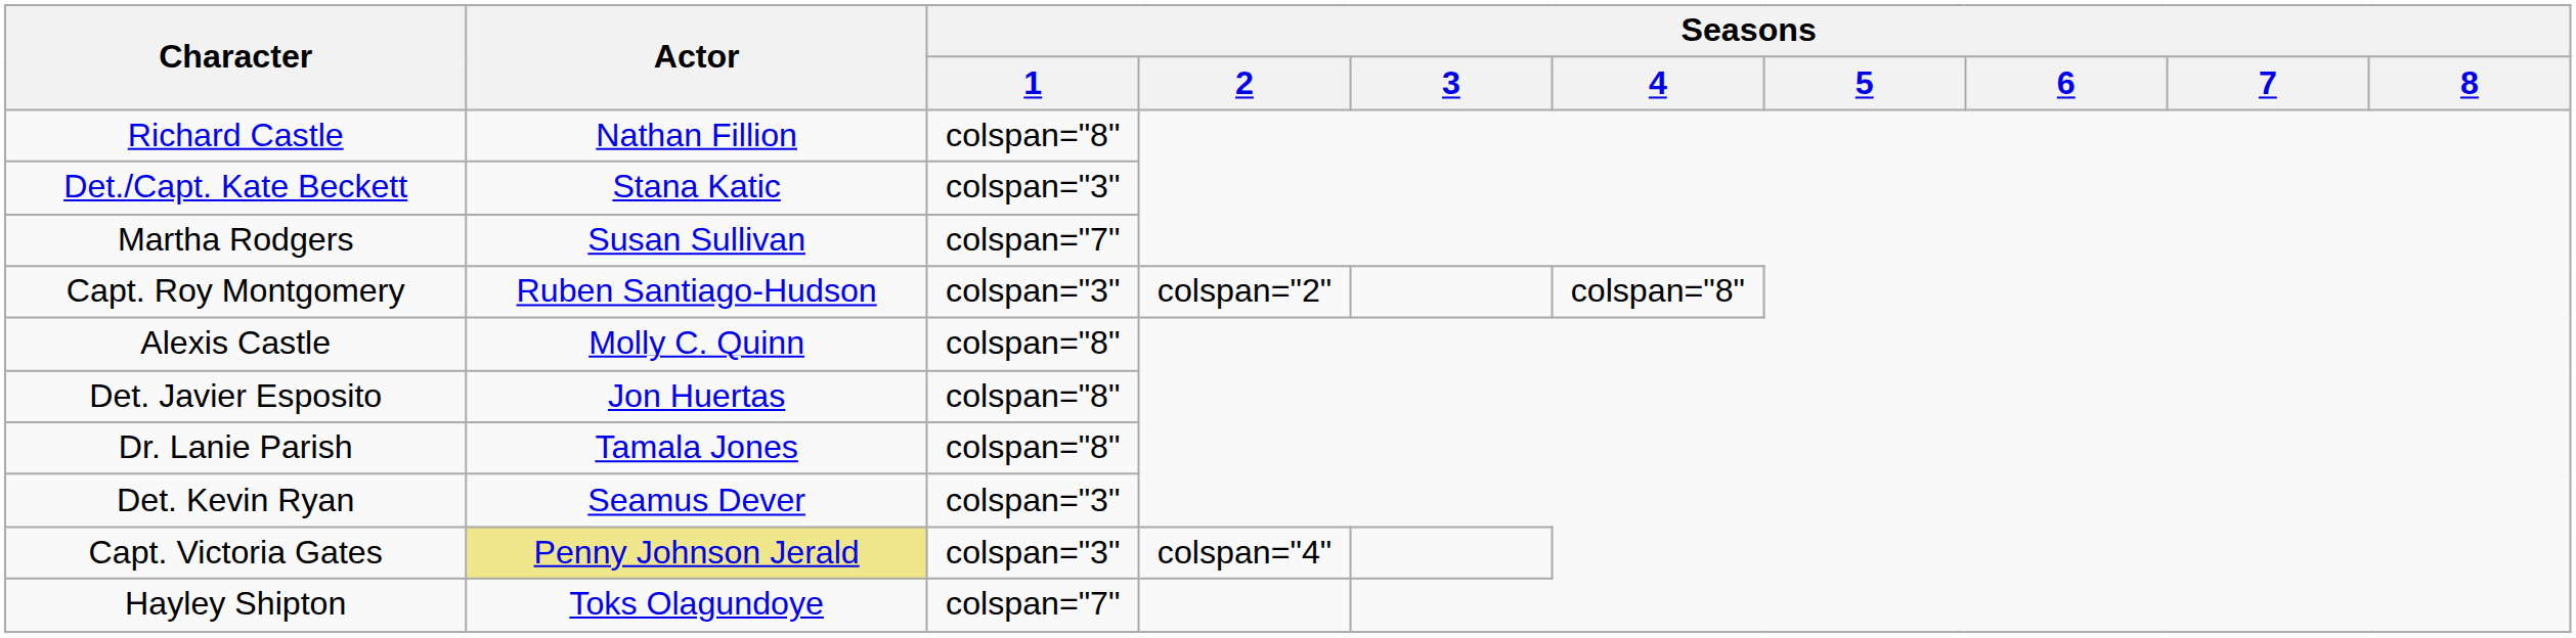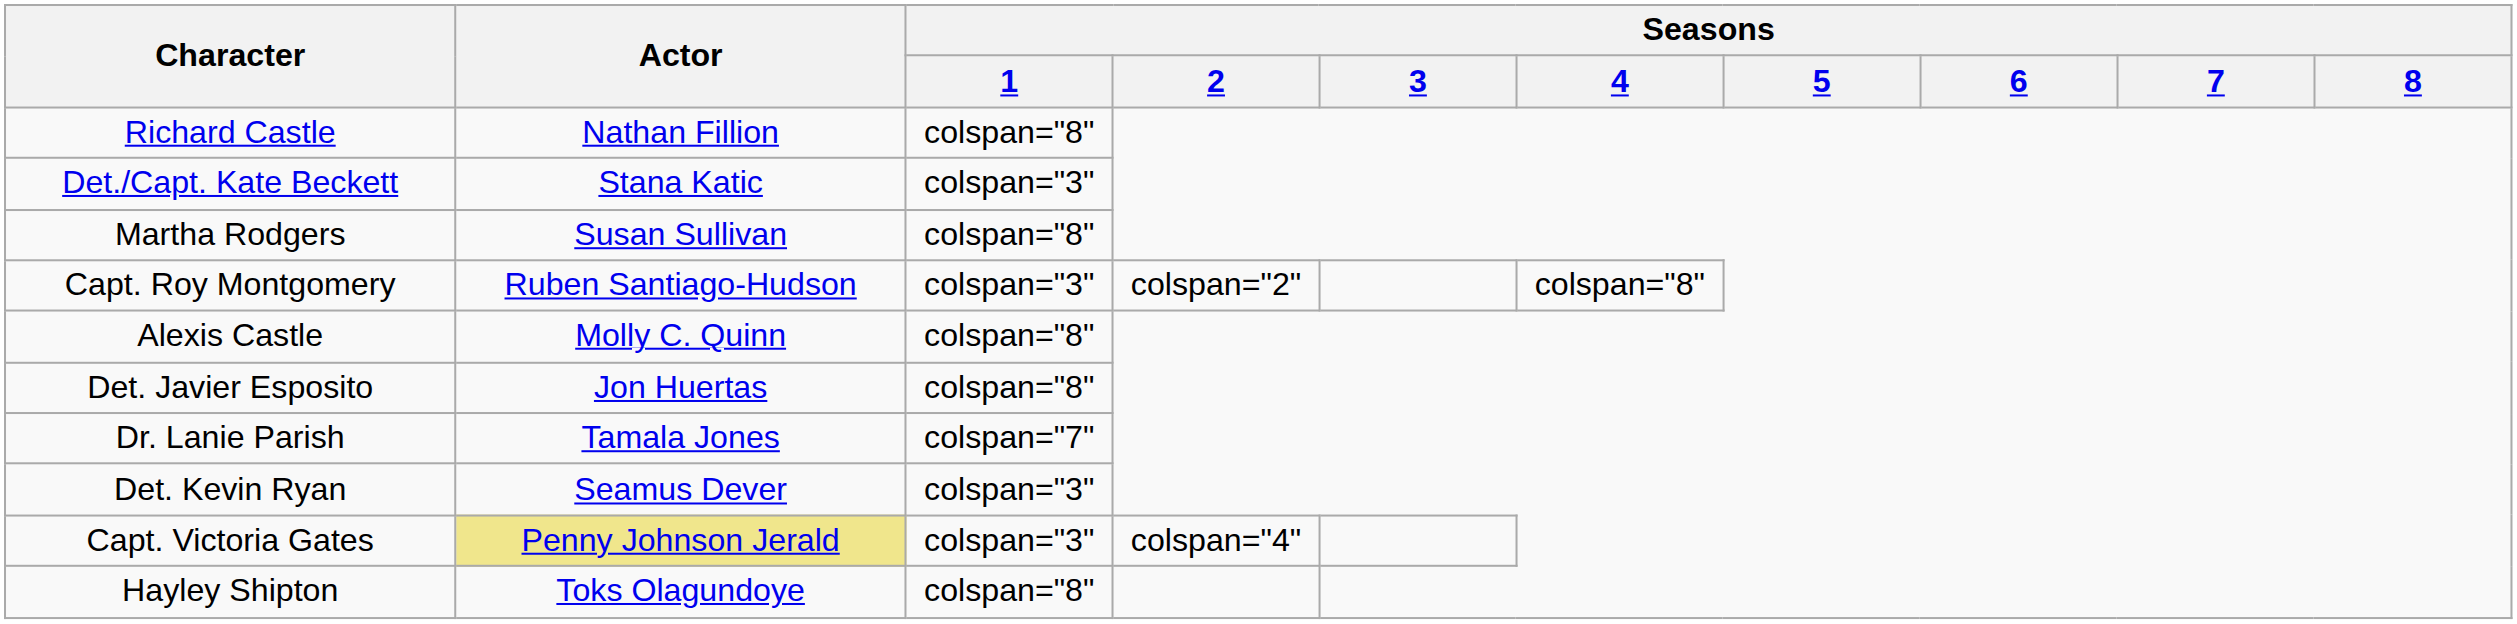Martha Rodgers | Seasons / 1: colspan="7" -> colspan="8"
Dr. Lanie Parish | Seasons / 1: colspan="8" -> colspan="7"
Hayley Shipton | Seasons / 1: colspan="7" -> colspan="8"
